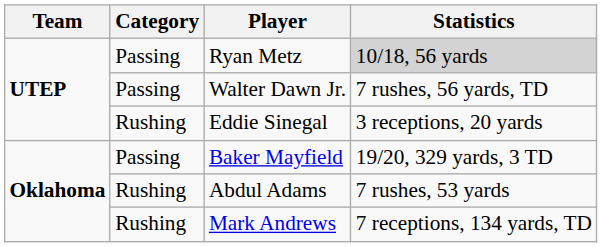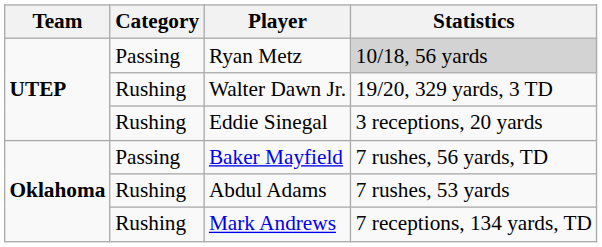Walter Dawn Jr. | Category: Passing -> Rushing
Walter Dawn Jr. | Statistics: 7 rushes, 56 yards, TD -> 19/20, 329 yards, 3 TD
Baker Mayfield | Statistics: 19/20, 329 yards, 3 TD -> 7 rushes, 56 yards, TD
